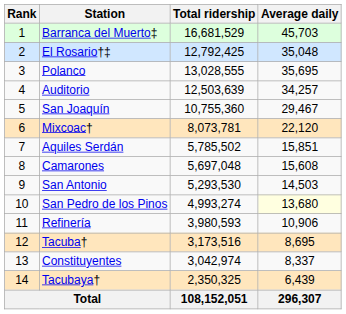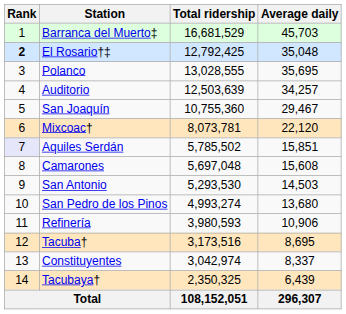El Rosario†‡ | Rank: normal -> bold
Aquiles Serdán | Rank: no background -> lavender background
San Pedro de los Pinos | Average daily: lightyellow background -> no background
